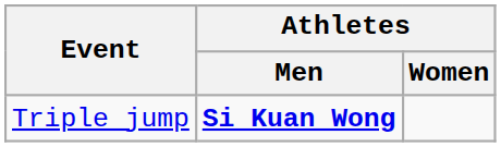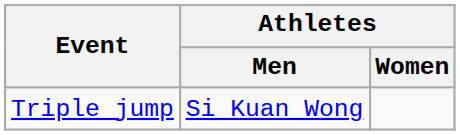Triple jump | Athletes / Men: bold -> normal
